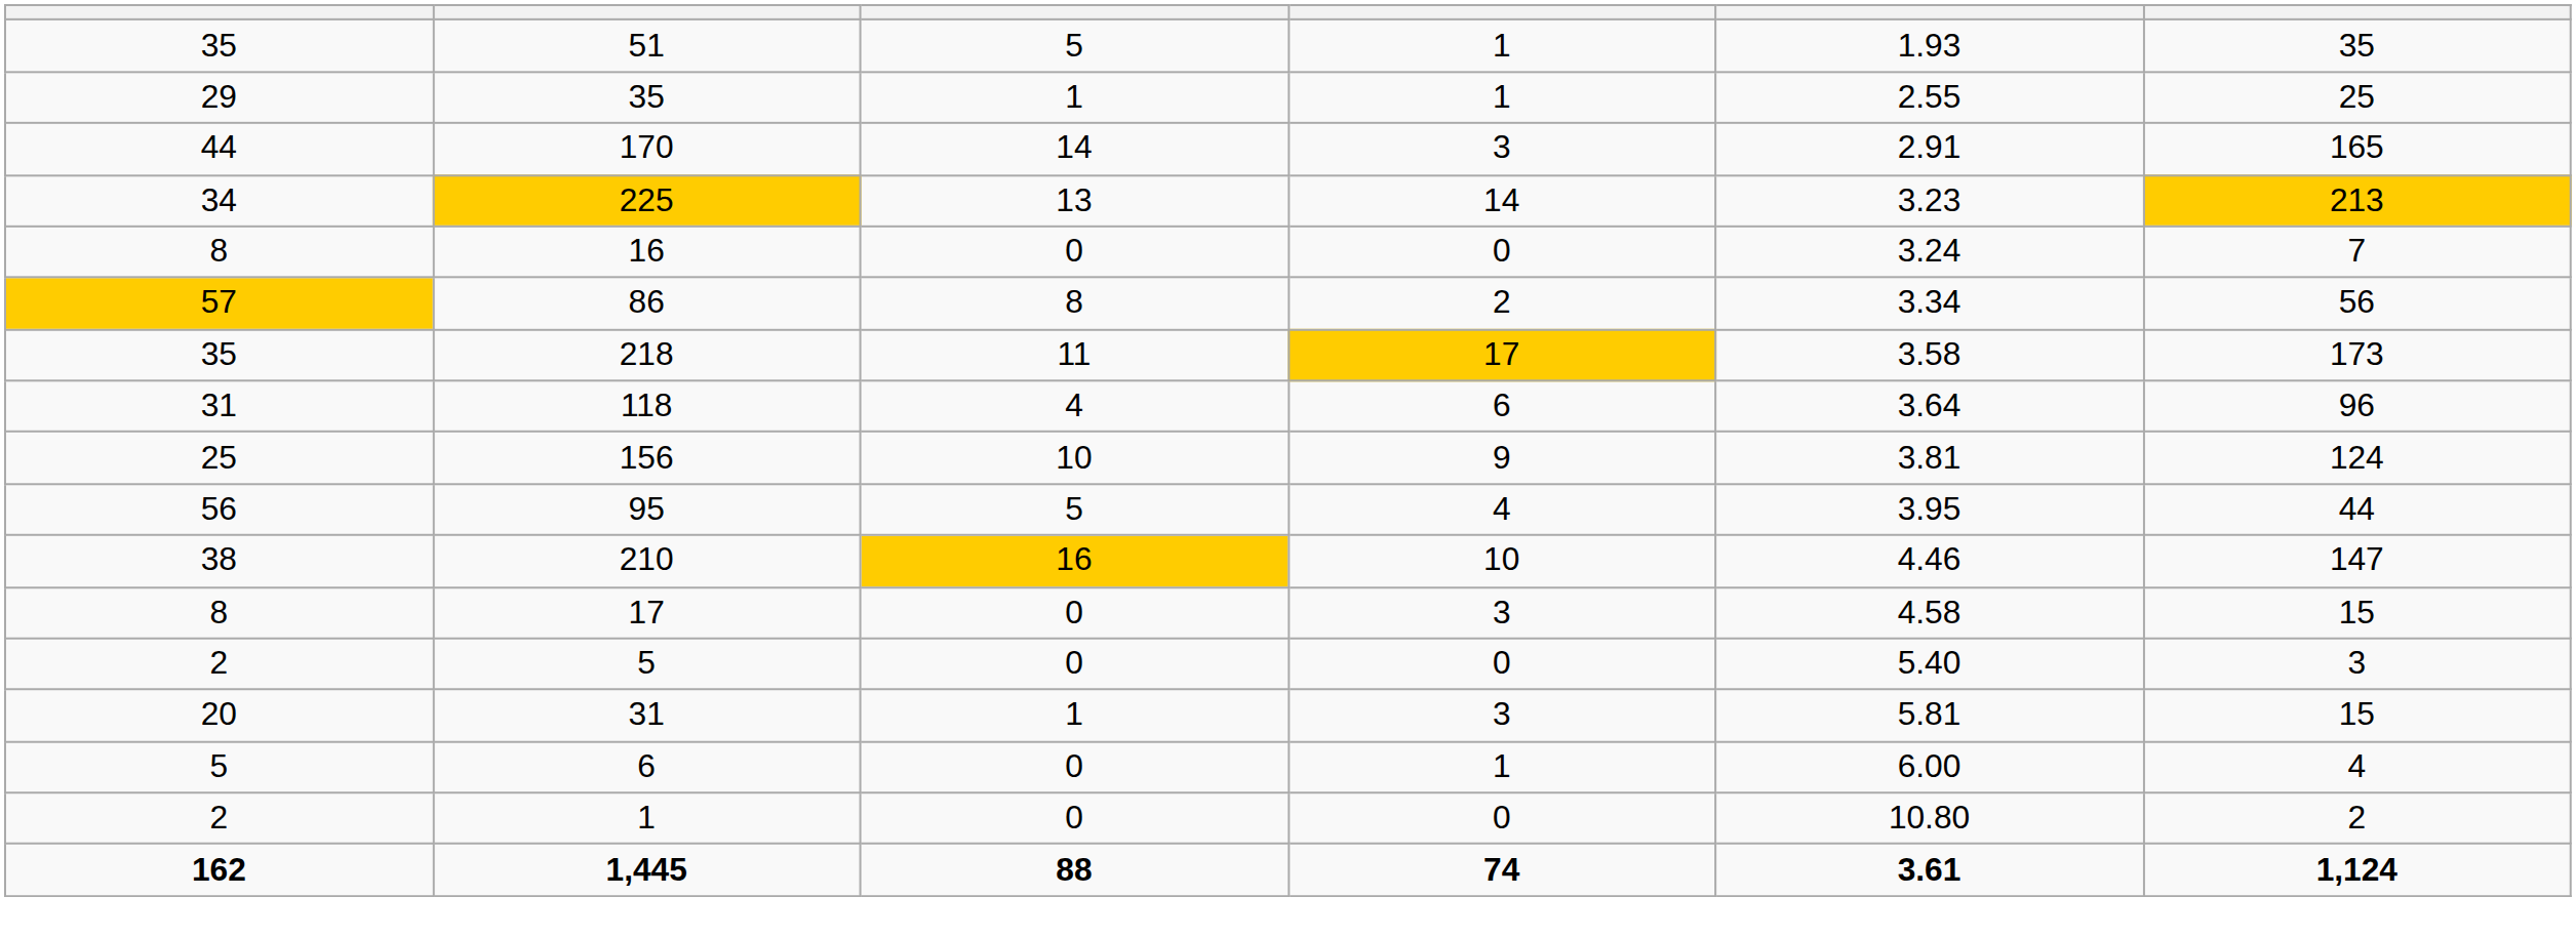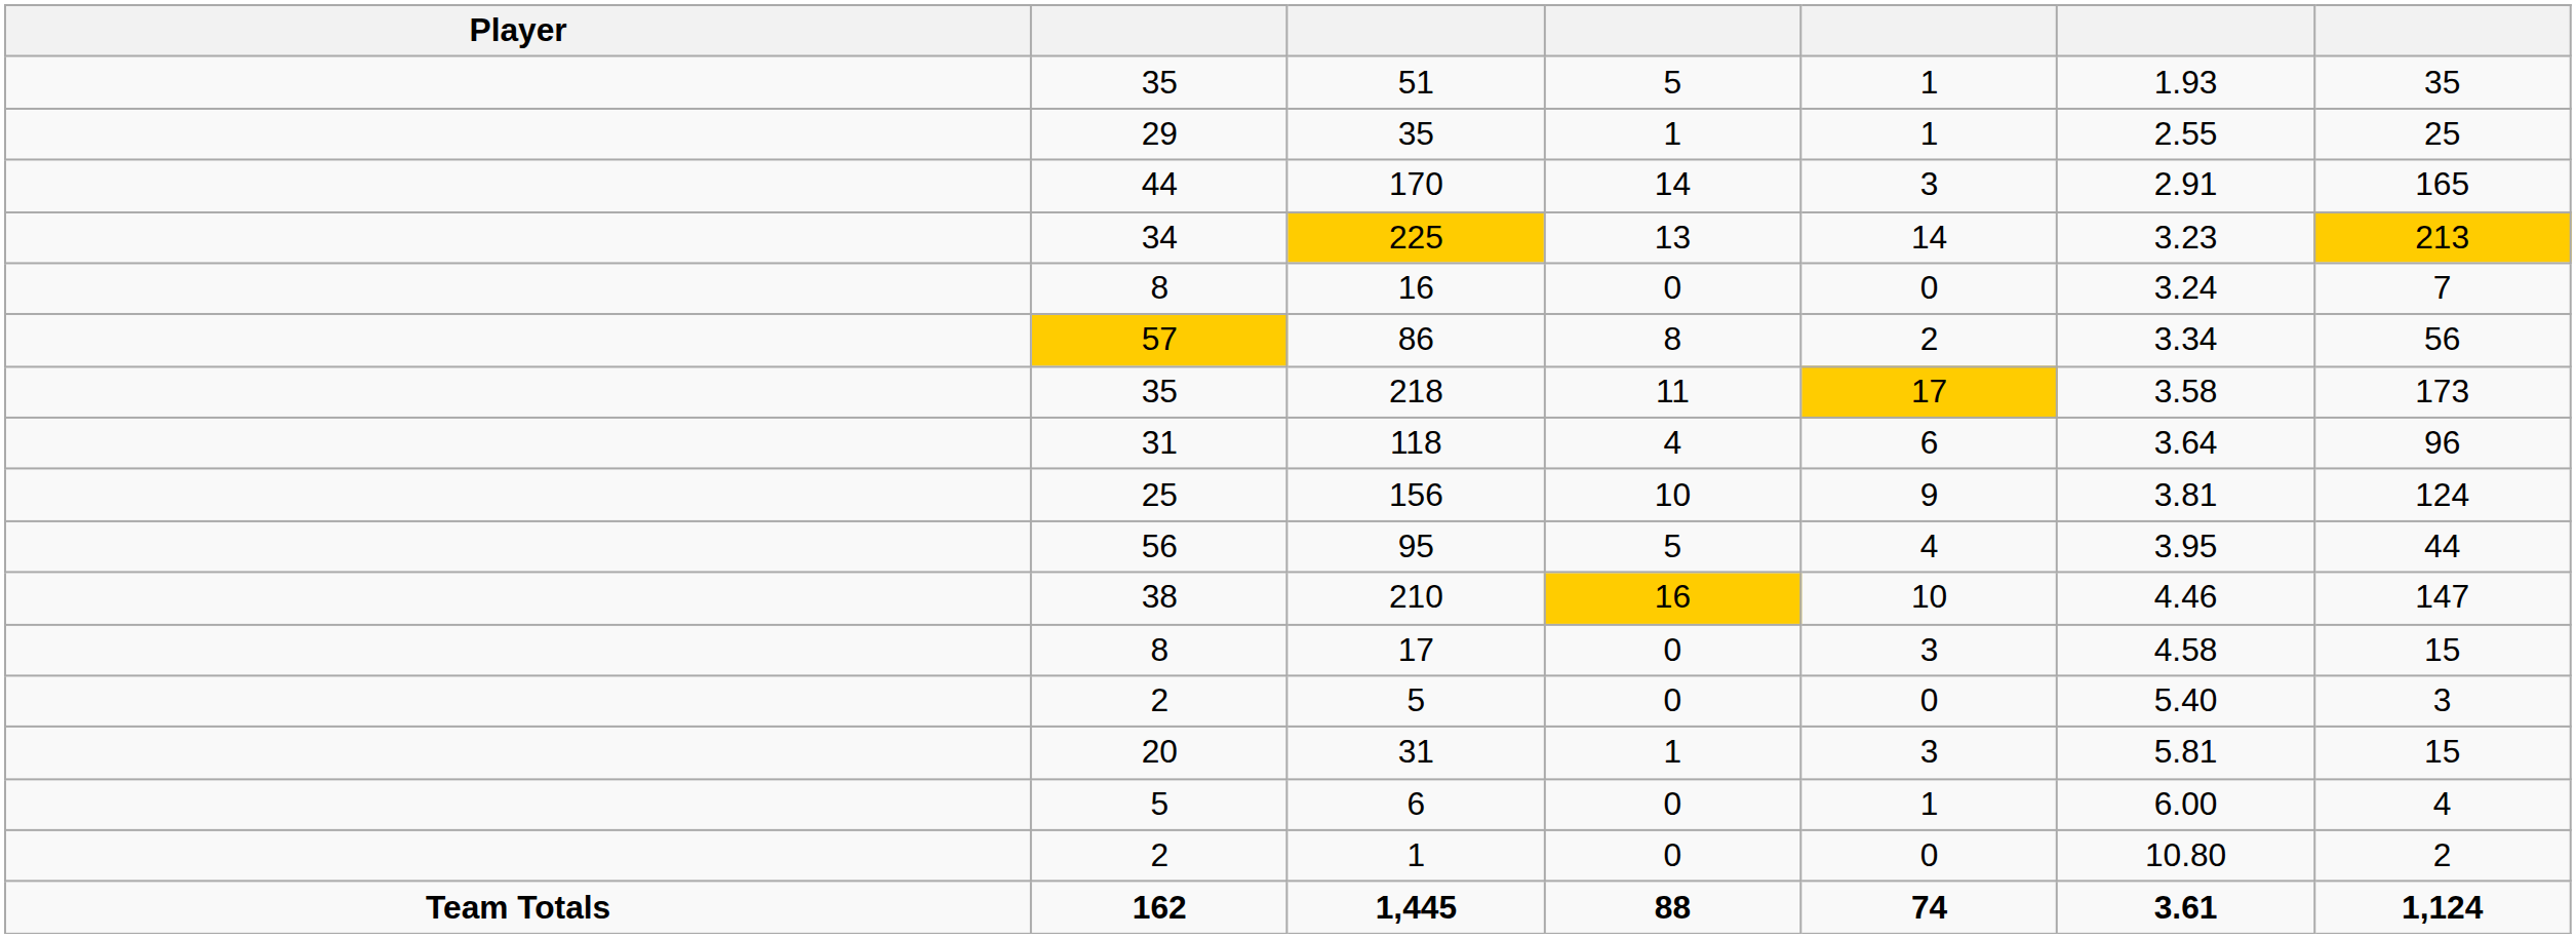+ column: Player | Team Totals
